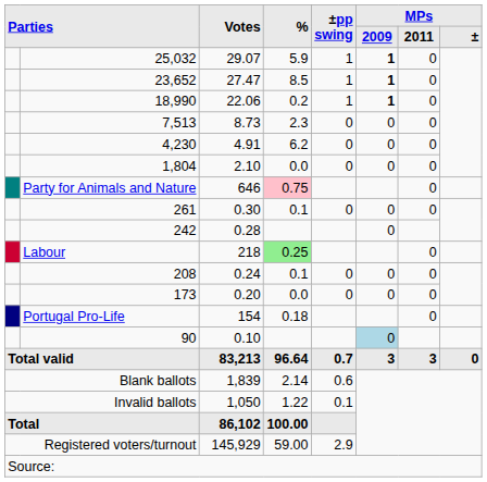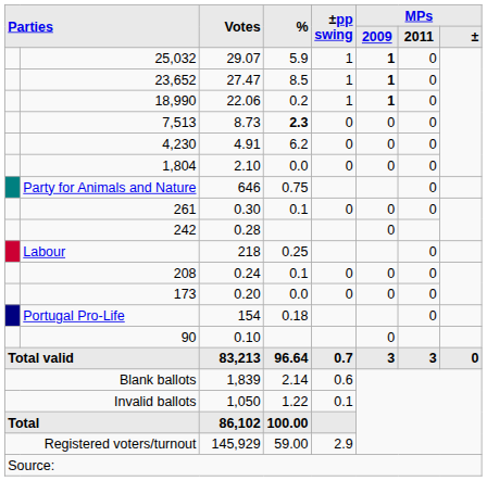7,513 | %: normal -> bold
Party for Animals and Nature | %: pink background -> no background
Labour | %: lightgreen background -> no background
90 | MPs / 2009: lightblue background -> no background
